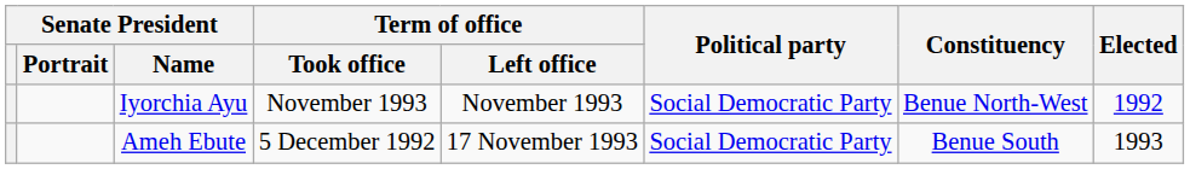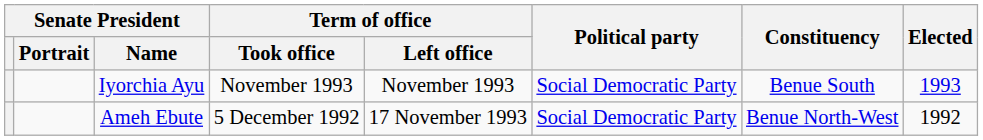Iyorchia Ayu | Constituency: Benue North-West -> Benue South
Iyorchia Ayu | Elected: 1992 -> 1993
Ameh Ebute | Constituency: Benue South -> Benue North-West
Ameh Ebute | Elected: 1993 -> 1992
